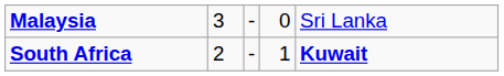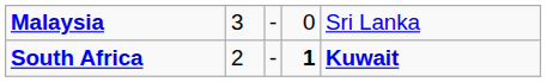South Africa | column 4: normal -> bold
